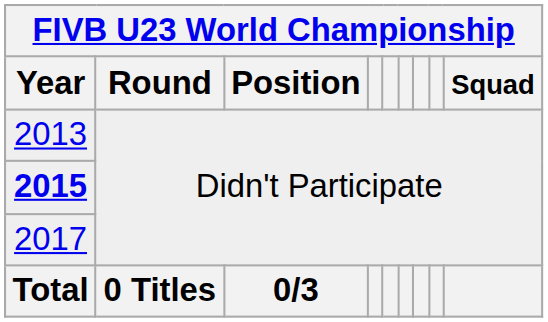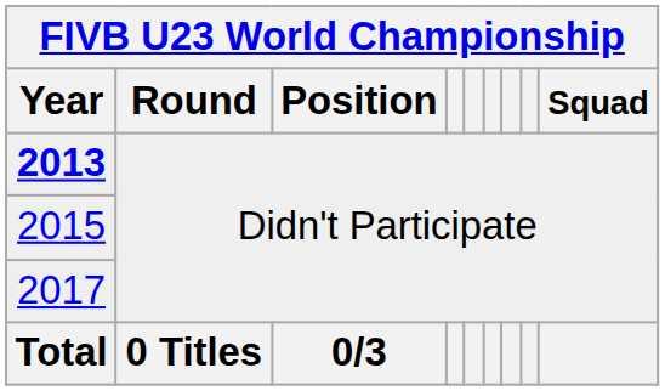2013 | FIVB U23 World Championship / Year: normal -> bold
2015 | FIVB U23 World Championship / Year: bold -> normal
